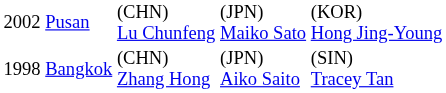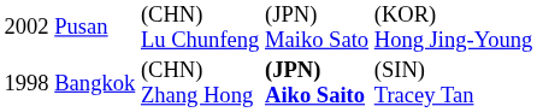1998 Bangkok | column 3: normal -> bold
